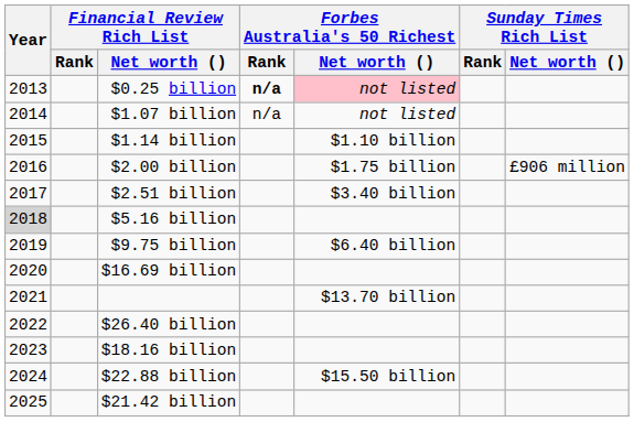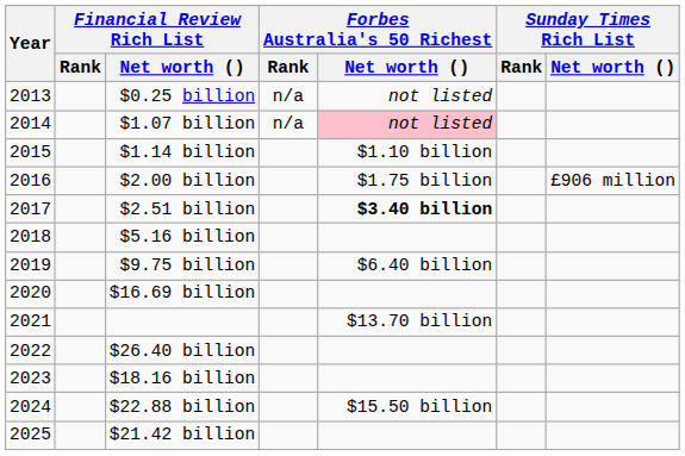$0.25 billion | Forbes Australia's 50 Richest / Rank: bold -> normal
$0.25 billion | Forbes Australia's 50 Richest / Net worth (): pink background -> no background
$1.07 billion | Forbes Australia's 50 Richest / Net worth (): no background -> pink background
$2.51 billion | Forbes Australia's 50 Richest / Net worth (): normal -> bold
$5.16 billion | Year: lightgrey background -> no background
